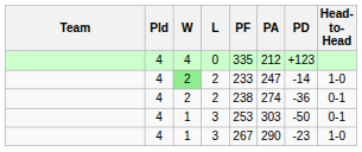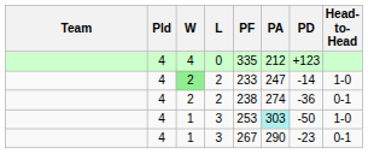row 5 | PA: no background -> paleturquoise background
row 5 | Head-to-Head: 0-1 -> 1-0
row 6 | Head-to-Head: 1-0 -> 0-1
